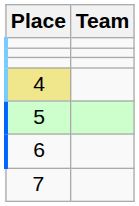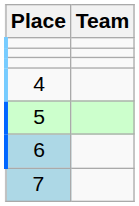row 5 | Place: khaki background -> no background
row 7 | Place: no background -> lightblue background
row 8 | Place: no background -> lightblue background
